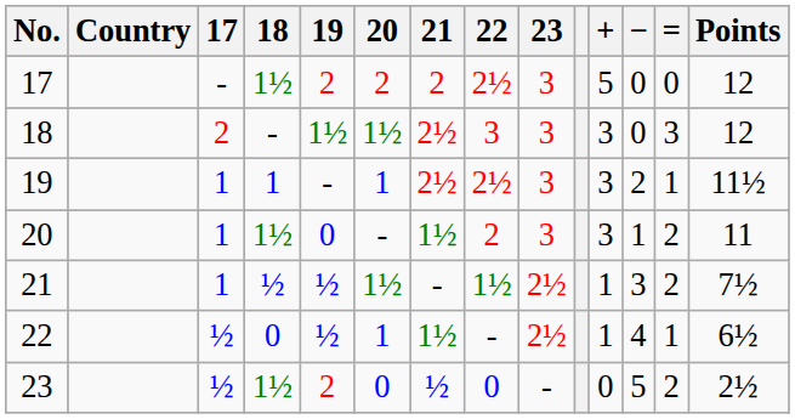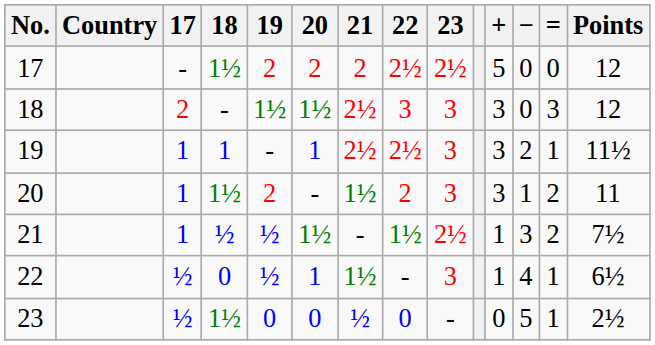row 2 | 23: 3 -> 2½
row 5 | 19: 0 -> 2
row 7 | 23: 2½ -> 3
row 8 | 19: 2 -> 0
row 8 | =: 2 -> 1
